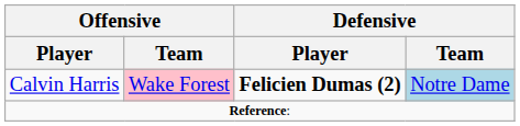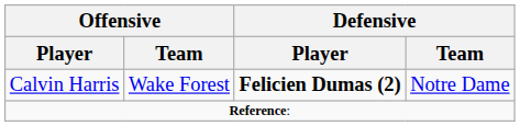Calvin Harris | Offensive / Team: pink background -> no background
Calvin Harris | Defensive / Team: lightblue background -> no background
